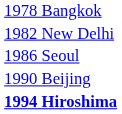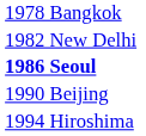1986 Seoul | column 1: normal -> bold
1994 Hiroshima | column 1: bold -> normal
